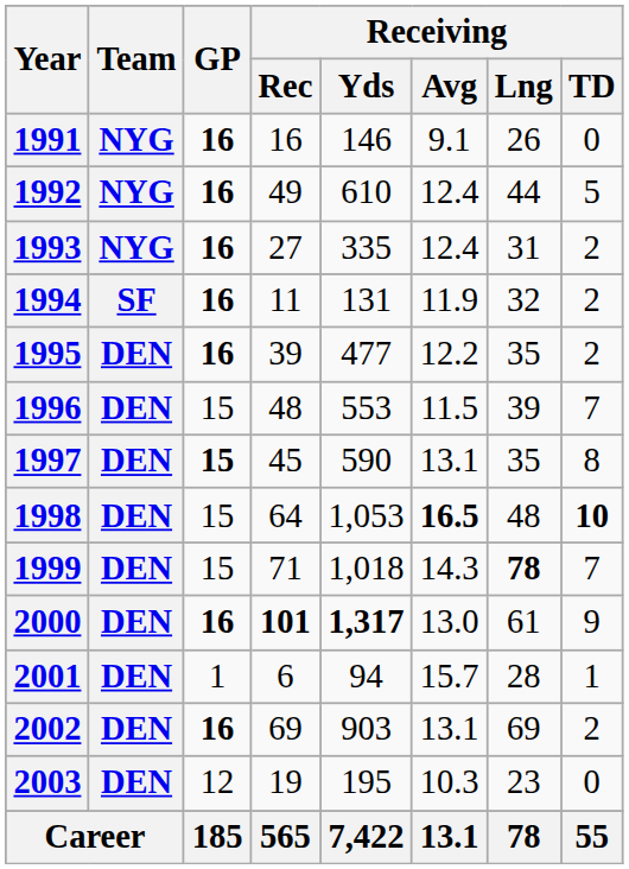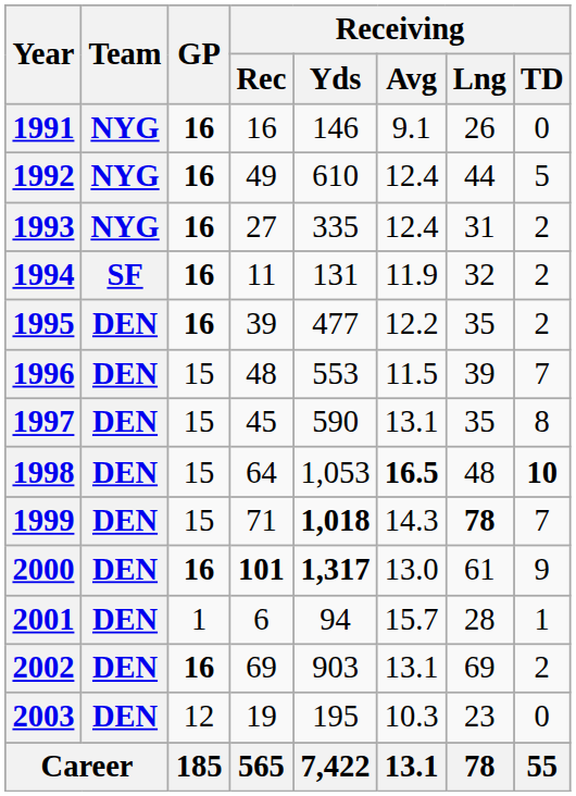1997 | GP: bold -> normal
1999 | Receiving / Yds: normal -> bold
